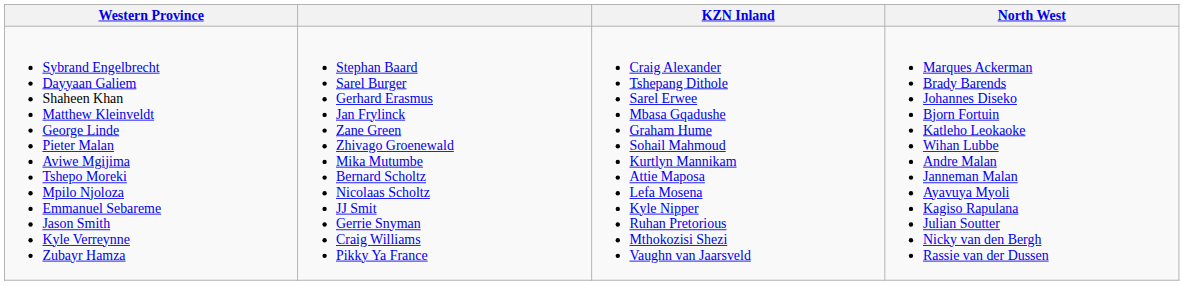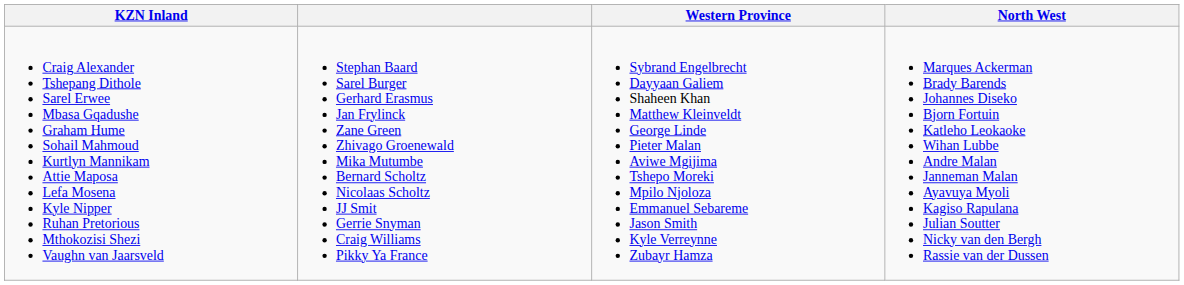columns swapped: KZN Inland <-> Western Province
